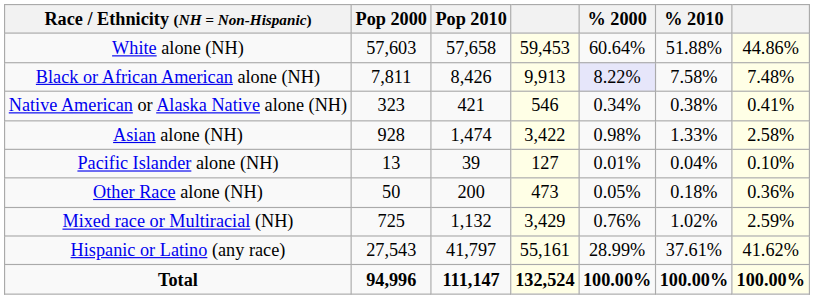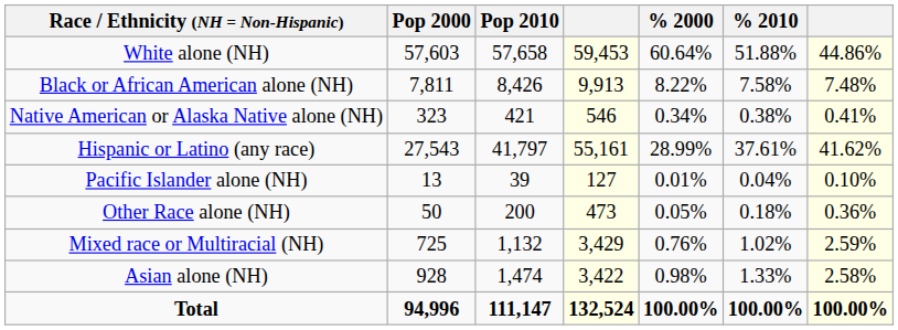Black or African American alone (NH) | % 2000: lavender background -> no background
rows swapped: Asian alone (NH) <-> Hispanic or Latino (any race)
